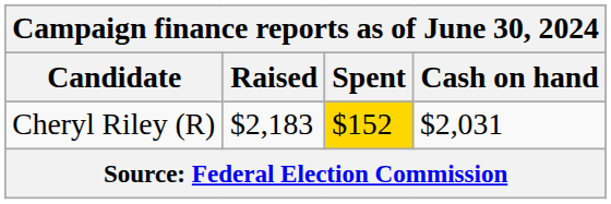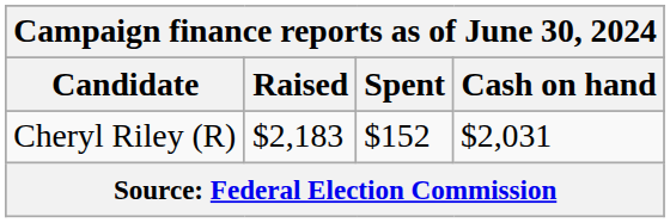Cheryl Riley (R) | Spent: gold background -> no background
